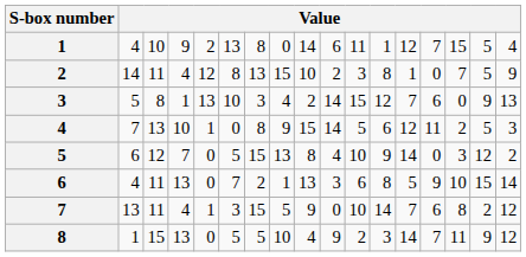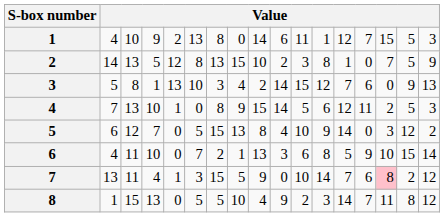row 2 | column 17: 4 -> 3
row 3 | column 3: 11 -> 13
row 3 | column 4: 4 -> 5
row 7 | column 4: 13 -> 10
row 8 | column 15: no background -> pink background
row 9 | column 16: 9 -> 8
